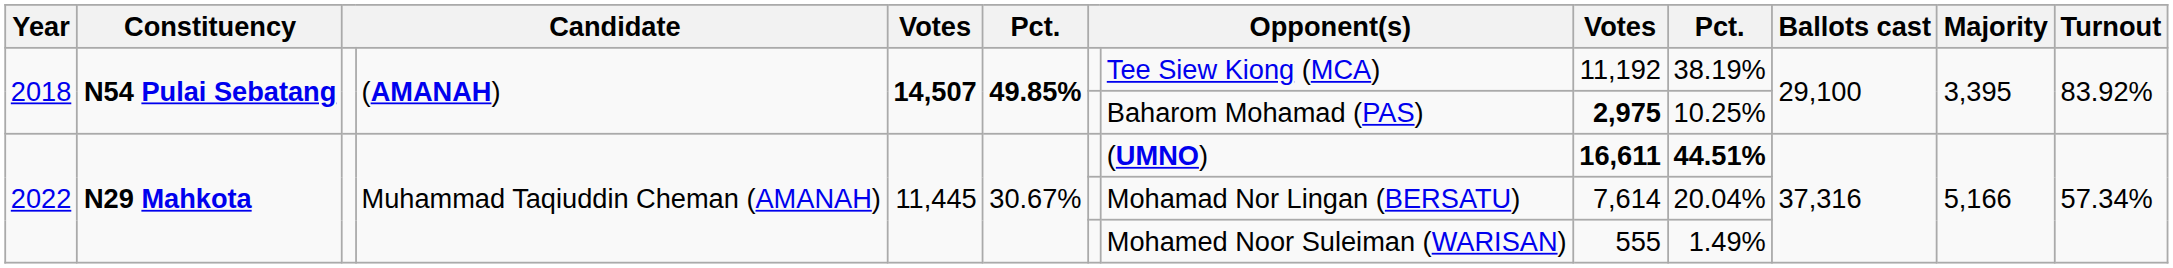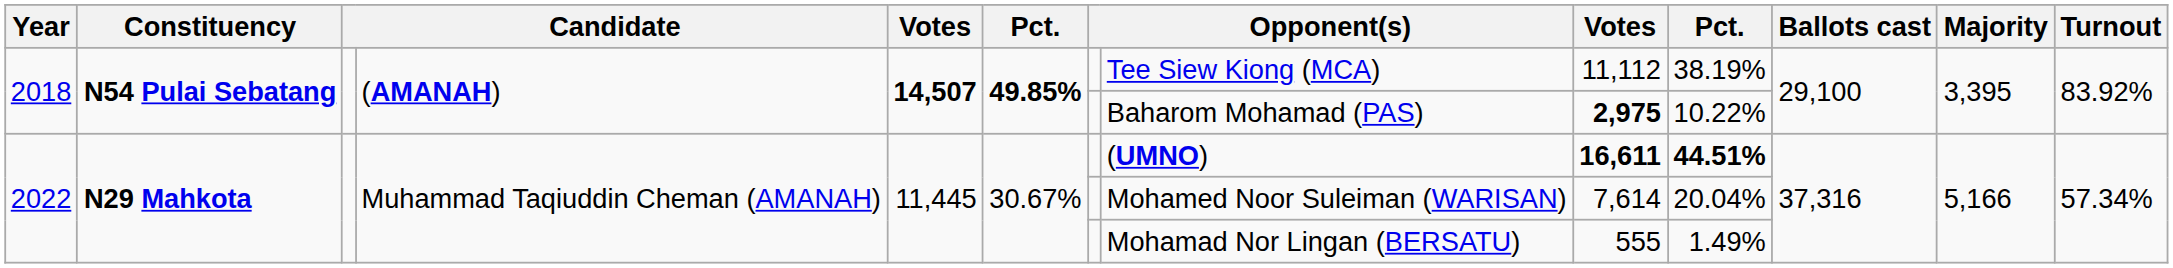row 2 | column 9: 11,192 -> 11,112
row 3 | column 10: 10.25% -> 10.22%
row 5 | column 8: Mohamad Nor Lingan (BERSATU) -> Mohamed Noor Suleiman (WARISAN)
row 6 | column 8: Mohamed Noor Suleiman (WARISAN) -> Mohamad Nor Lingan (BERSATU)
